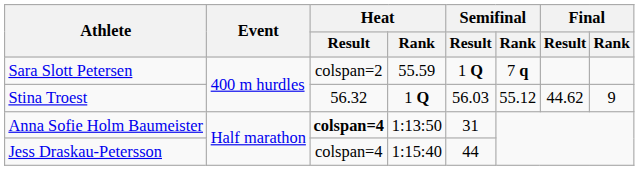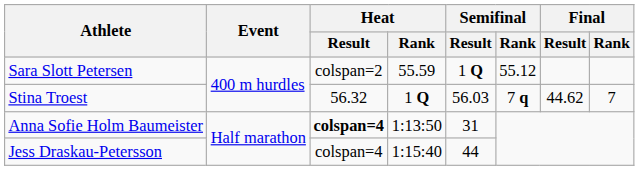Sara Slott Petersen | Semifinal / Rank: 7 q -> 55.12
Stina Troest | Semifinal / Rank: 55.12 -> 7 q
Stina Troest | Final / Rank: 9 -> 7
